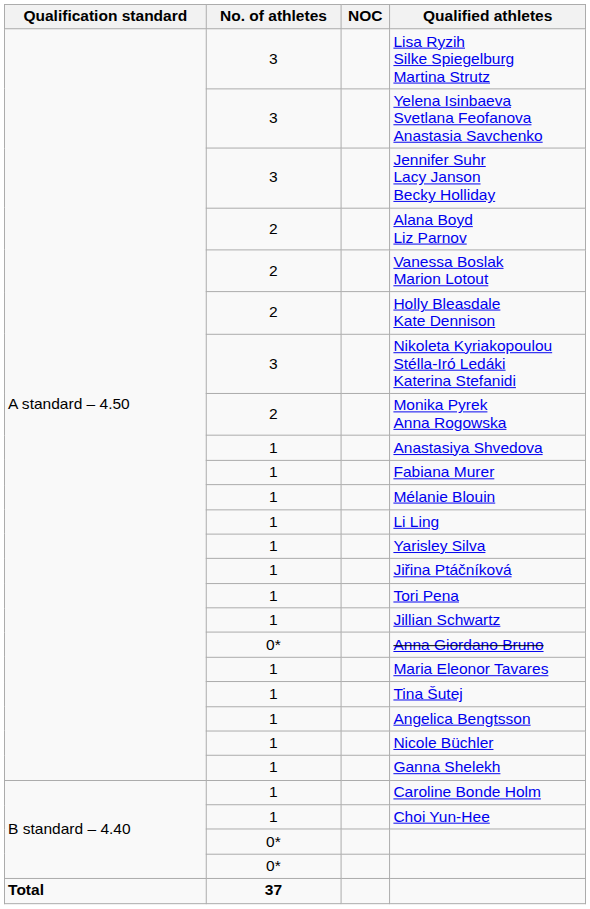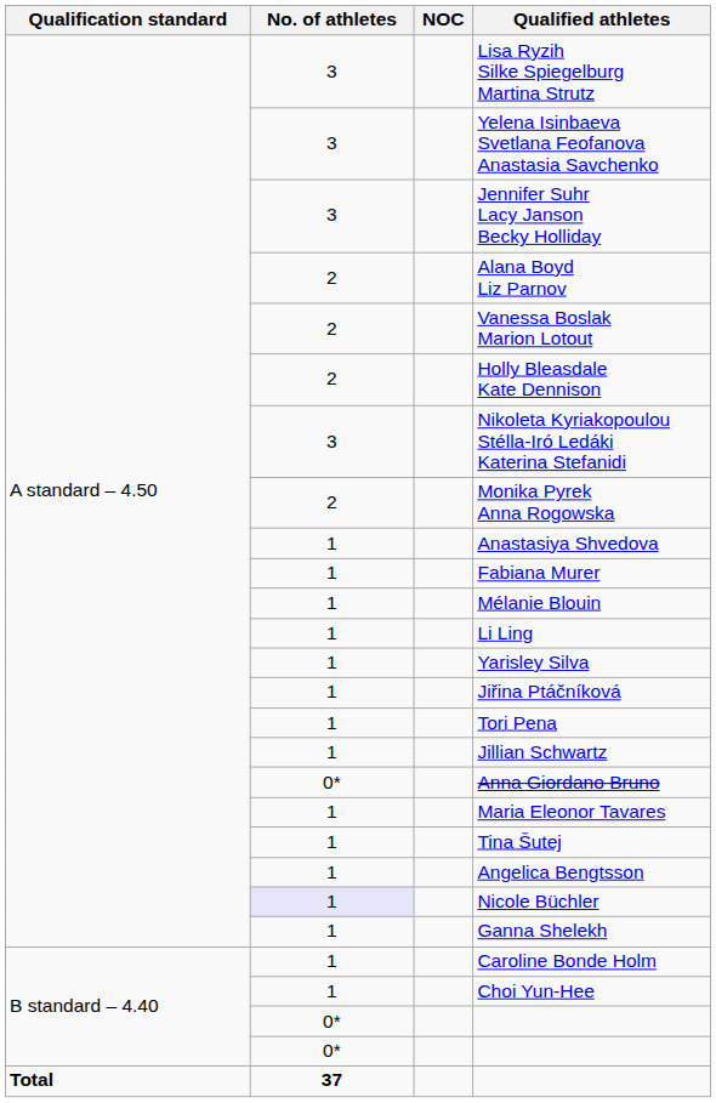Nicole Büchler | No. of athletes: no background -> lavender background
